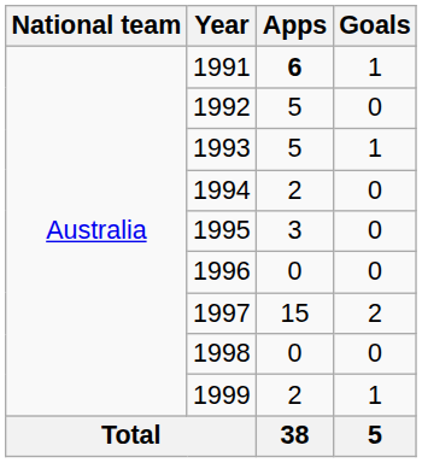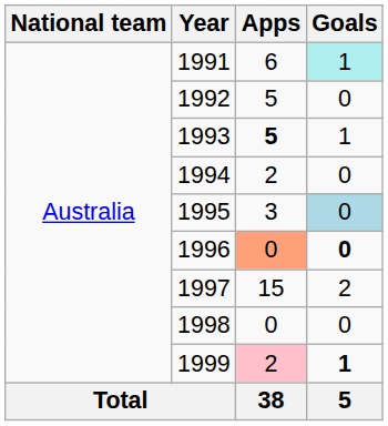1991 | Apps: bold -> normal
1991 | Goals: no background -> paleturquoise background
1993 | Apps: normal -> bold
1995 | Goals: no background -> lightblue background
1996 | Apps: no background -> lightsalmon background
1996 | Goals: normal -> bold
1999 | Apps: no background -> pink background
1999 | Goals: normal -> bold
